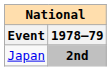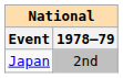Japan | 1978–79: bold -> normal
